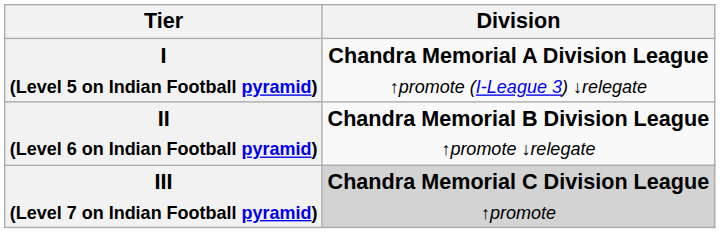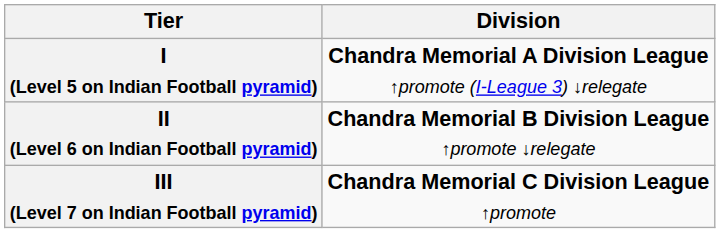III (Level 7 on Indian Football pyramid) | Division: lightgrey background -> no background
